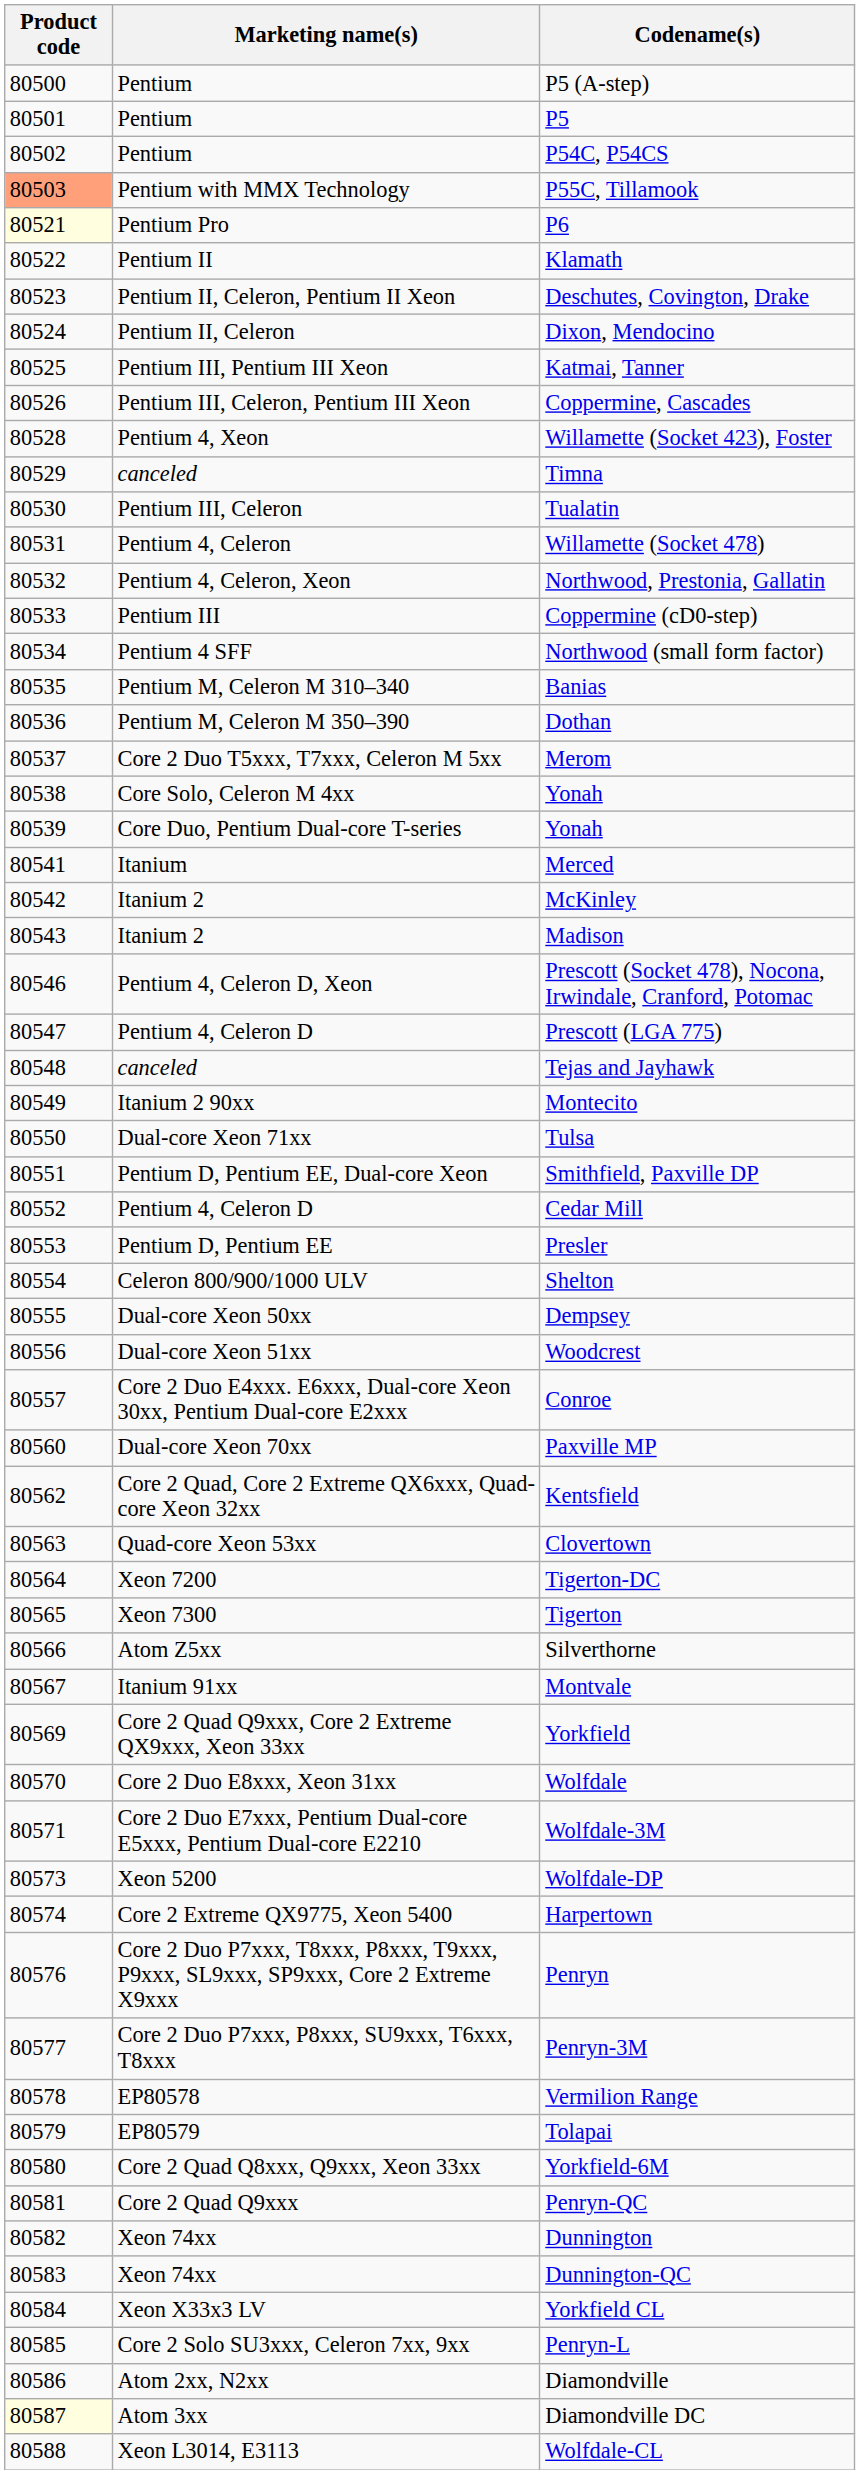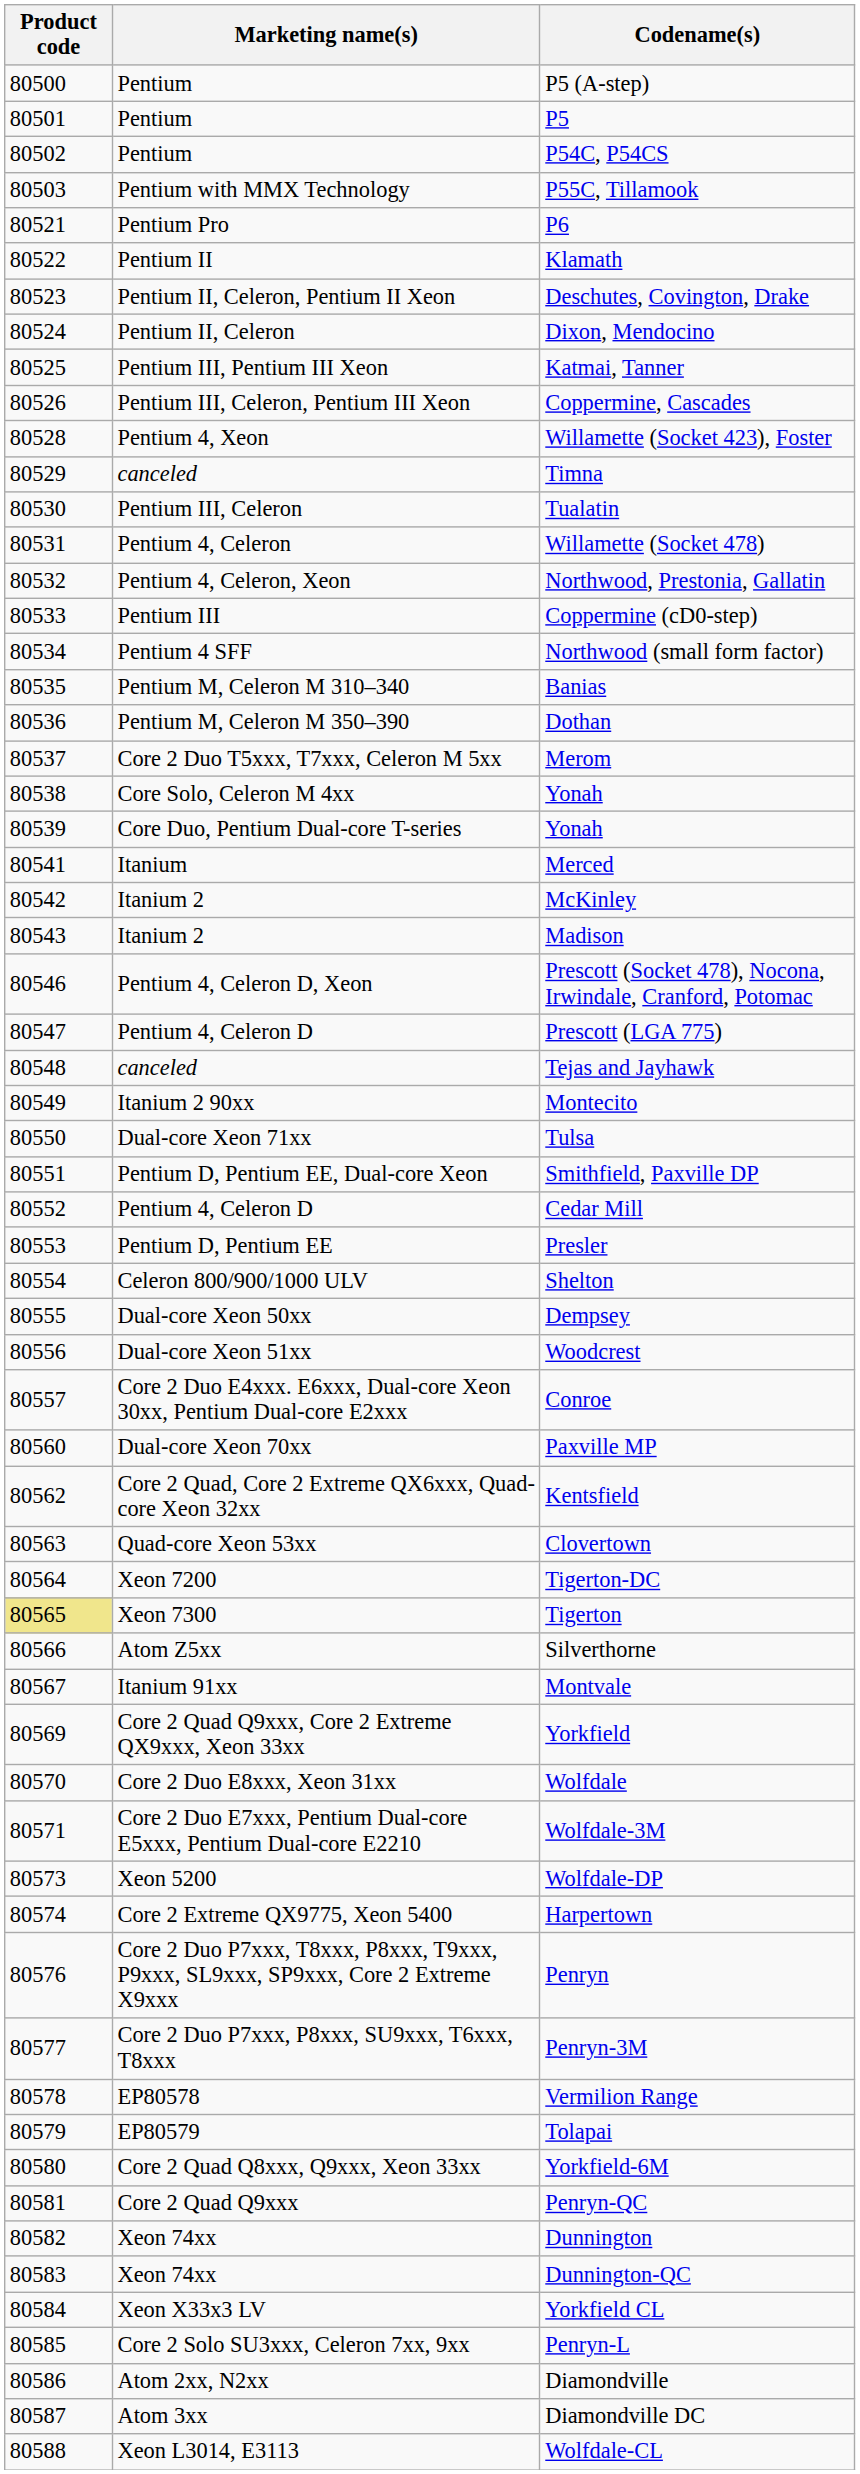P55C, Tillamook | Product code: lightsalmon background -> no background
P6 | Product code: lightyellow background -> no background
Tigerton | Product code: no background -> khaki background
Diamondville DC | Product code: lightyellow background -> no background
